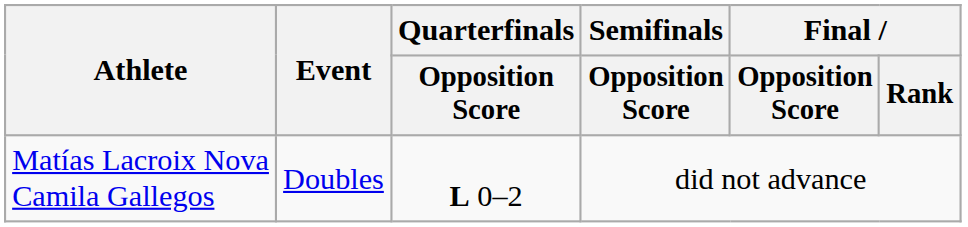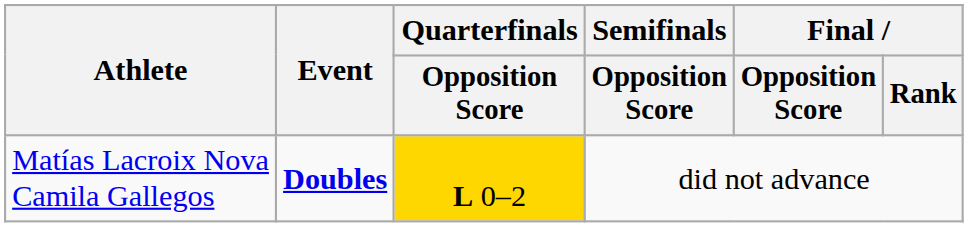Matías Lacroix Nova Camila Gallegos | Event: normal -> bold
Matías Lacroix Nova Camila Gallegos | Quarterfinals / Opposition Score: no background -> gold background
